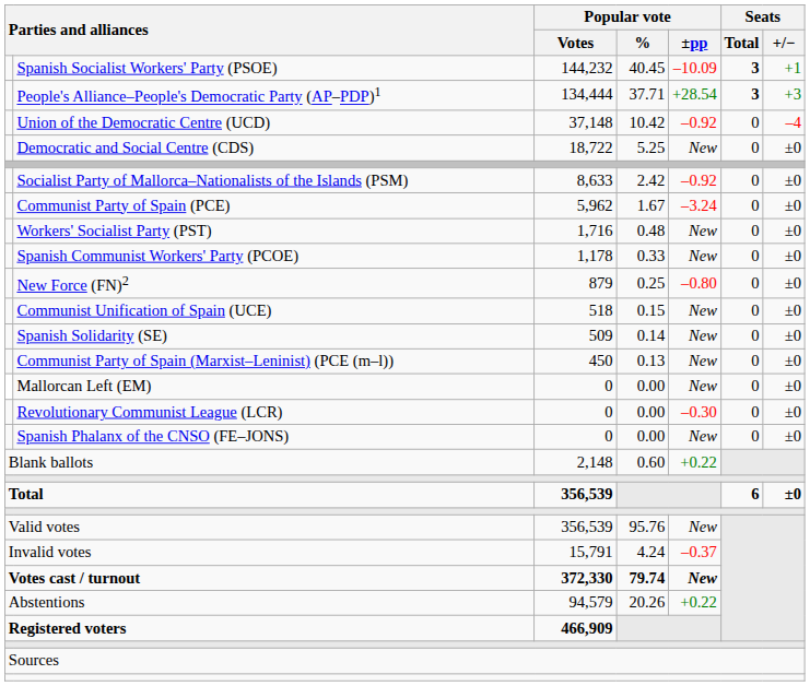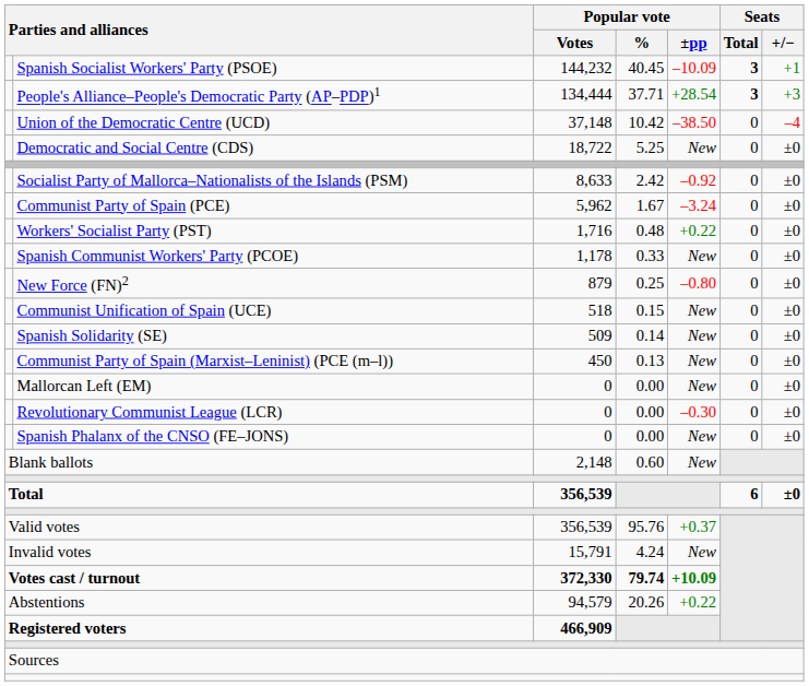Union of the Democratic Centre (UCD) | Popular vote / ±pp: –0.92 -> –38.50
Workers' Socialist Party (PST) | Popular vote / ±pp: New -> +0.22
Blank ballots | Popular vote / ±pp: +0.22 -> New
Valid votes | Popular vote / ±pp: New -> +0.37
Invalid votes | Popular vote / ±pp: –0.37 -> New
Votes cast / turnout | Popular vote / ±pp: New -> +10.09
